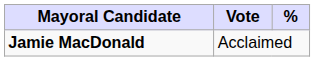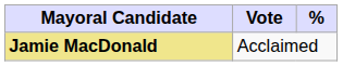Jamie MacDonald | Mayoral Candidate: no background -> khaki background
